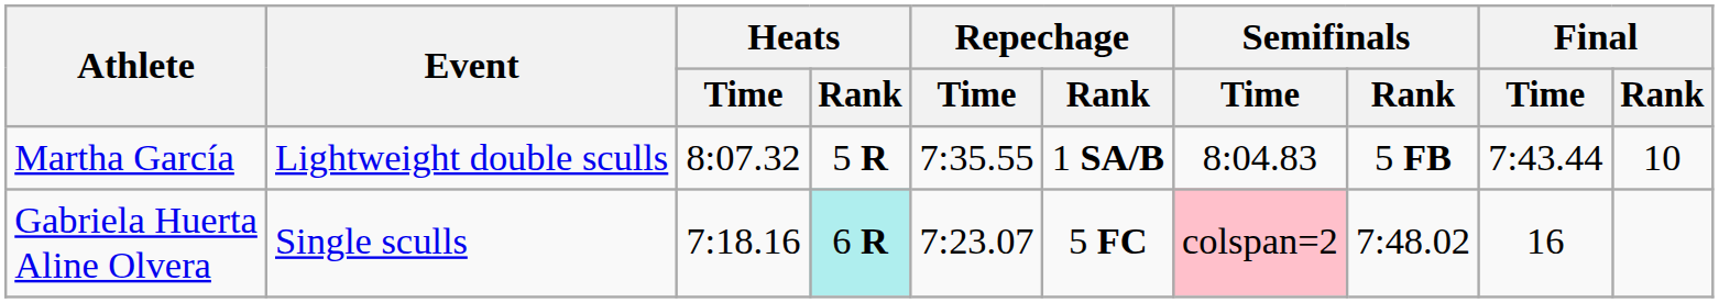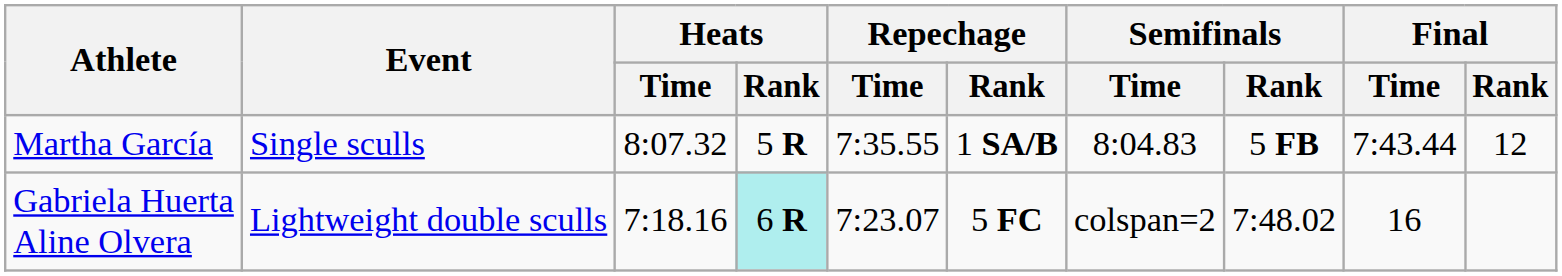Martha García | Event: Lightweight double sculls -> Single sculls
Martha García | Final / Rank: 10 -> 12
Gabriela Huerta Aline Olvera | Event: Single sculls -> Lightweight double sculls
Gabriela Huerta Aline Olvera | Semifinals / Time: pink background -> no background
